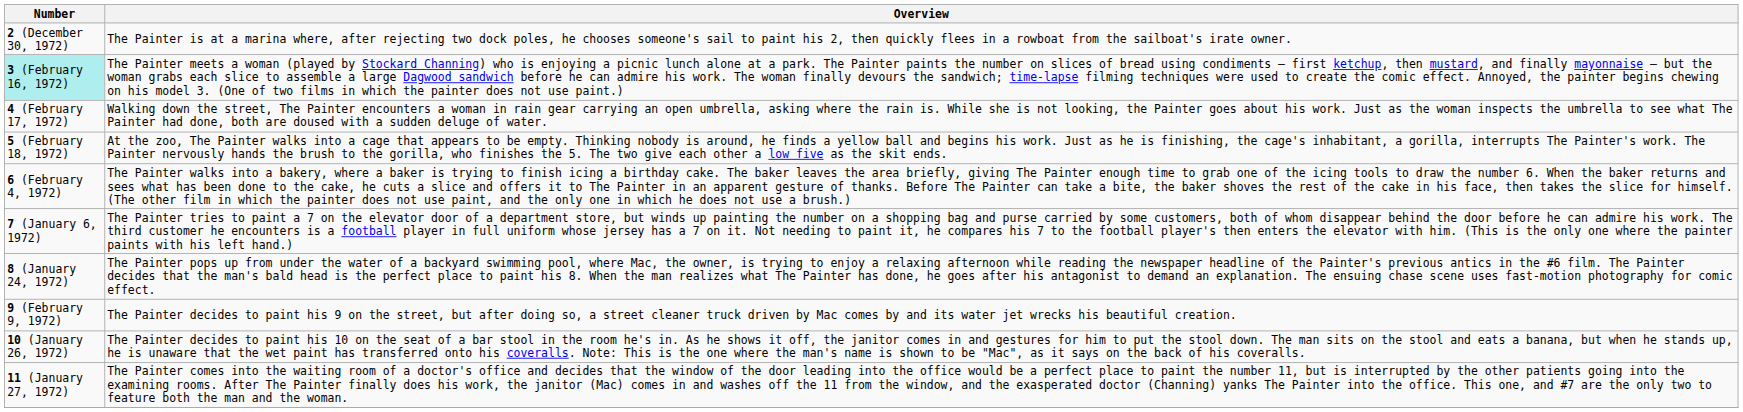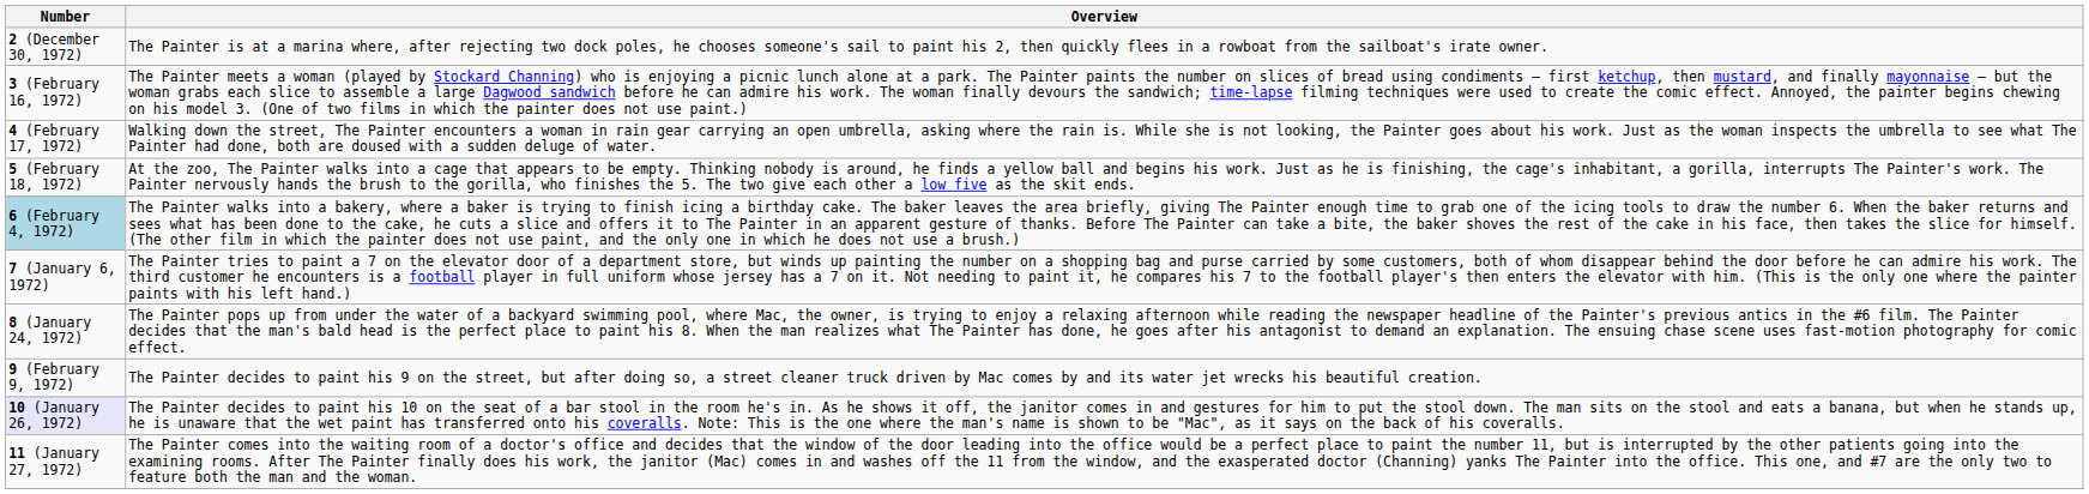3 (February 16, 1972) | Number: paleturquoise background -> no background
6 (February 4, 1972) | Number: no background -> lightblue background
10 (January 26, 1972) | Number: no background -> lavender background
